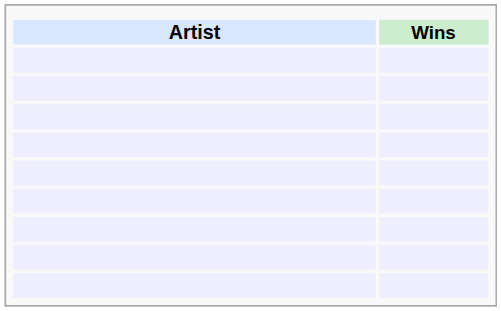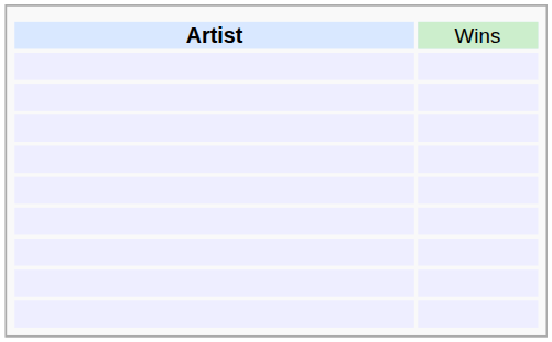Artist | column 2: bold -> normal
